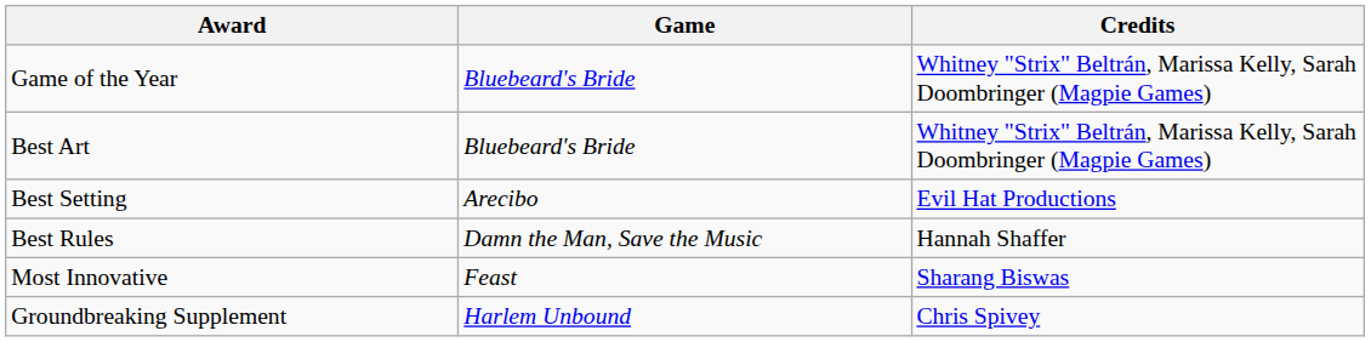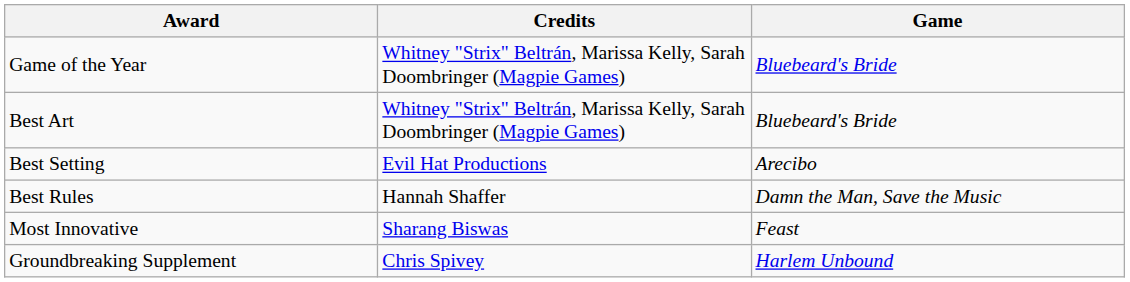columns swapped: Game <-> Credits
